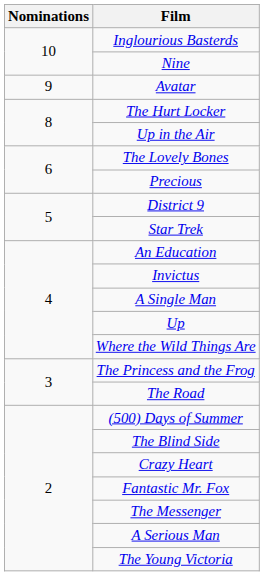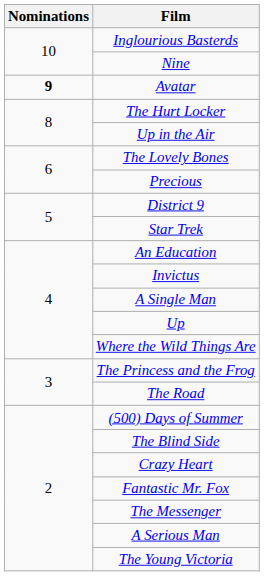Avatar | Nominations: normal -> bold
